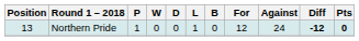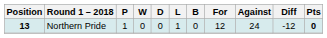Northern Pride | Position: normal -> bold
Northern Pride | Diff: bold -> normal
